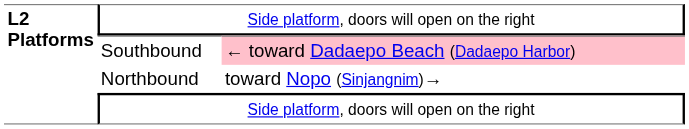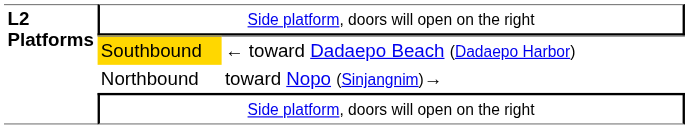Southbound | column 2: no background -> gold background
Southbound | column 3: pink background -> no background
